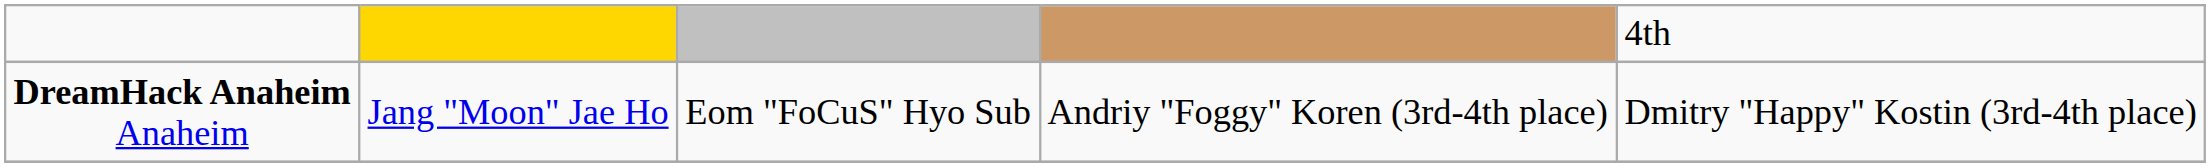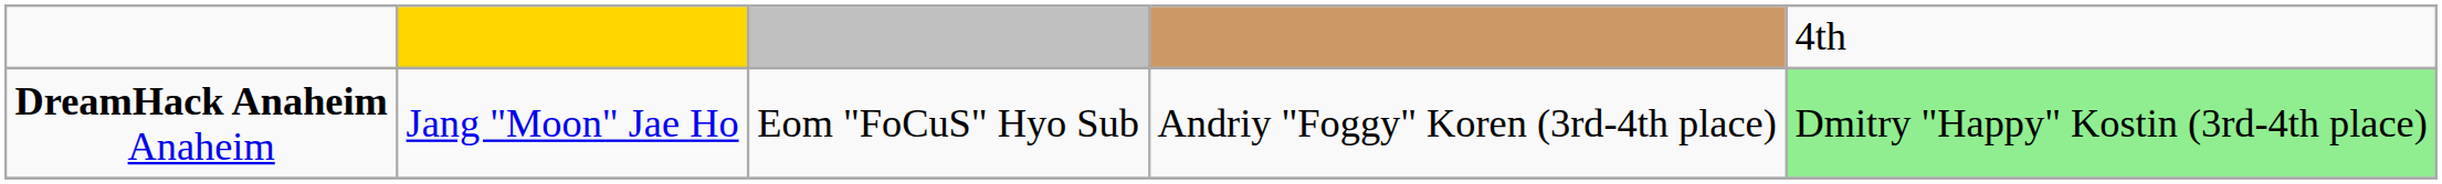DreamHack Anaheim Anaheim | column 5: no background -> lightgreen background
